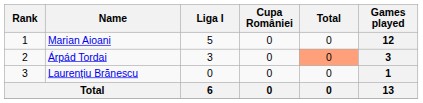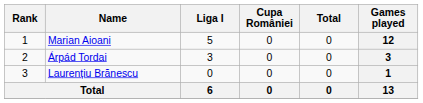Árpád Tordai | Total: lightsalmon background -> no background
